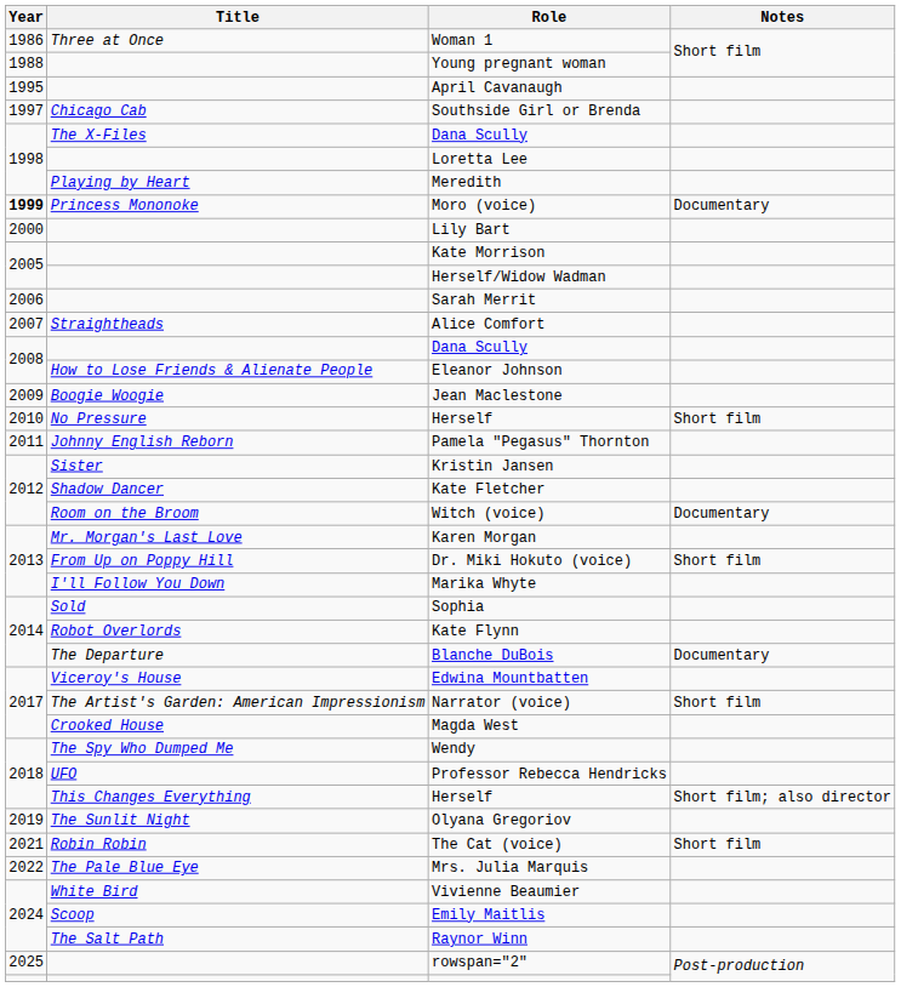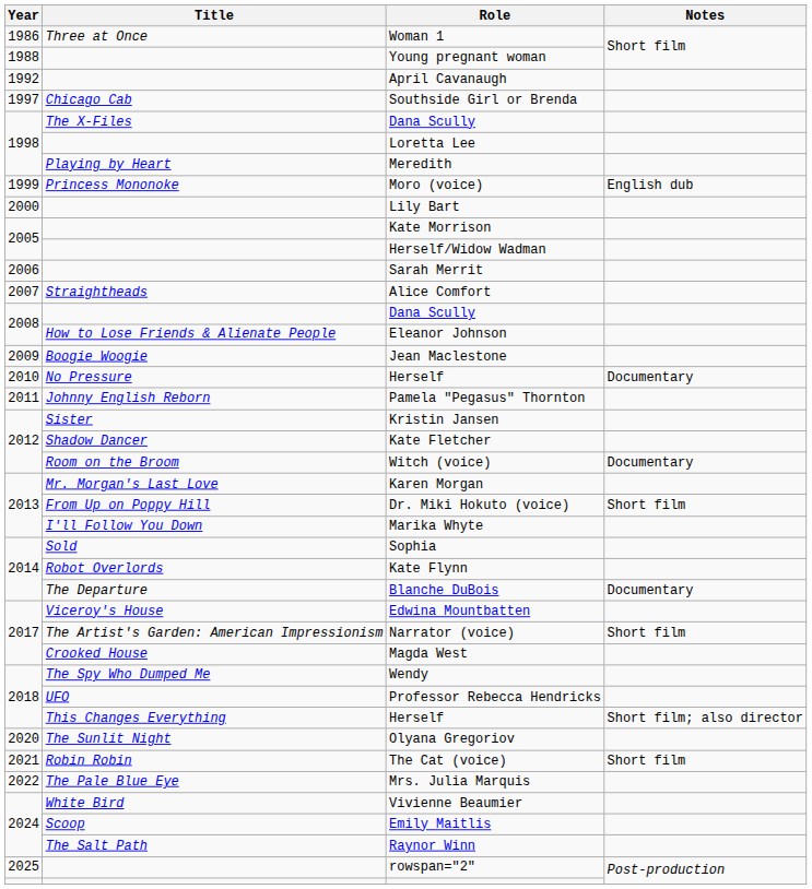April Cavanaugh | Year: 1995 -> 1992
Moro (voice) | Year: bold -> normal
Moro (voice) | Notes: Documentary -> English dub
No Pressure / Herself | Notes: Short film -> Documentary
Olyana Gregoriov | Year: 2019 -> 2020
